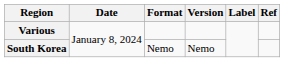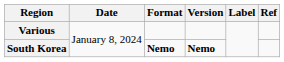South Korea | Format: normal -> bold
South Korea | Version: normal -> bold
